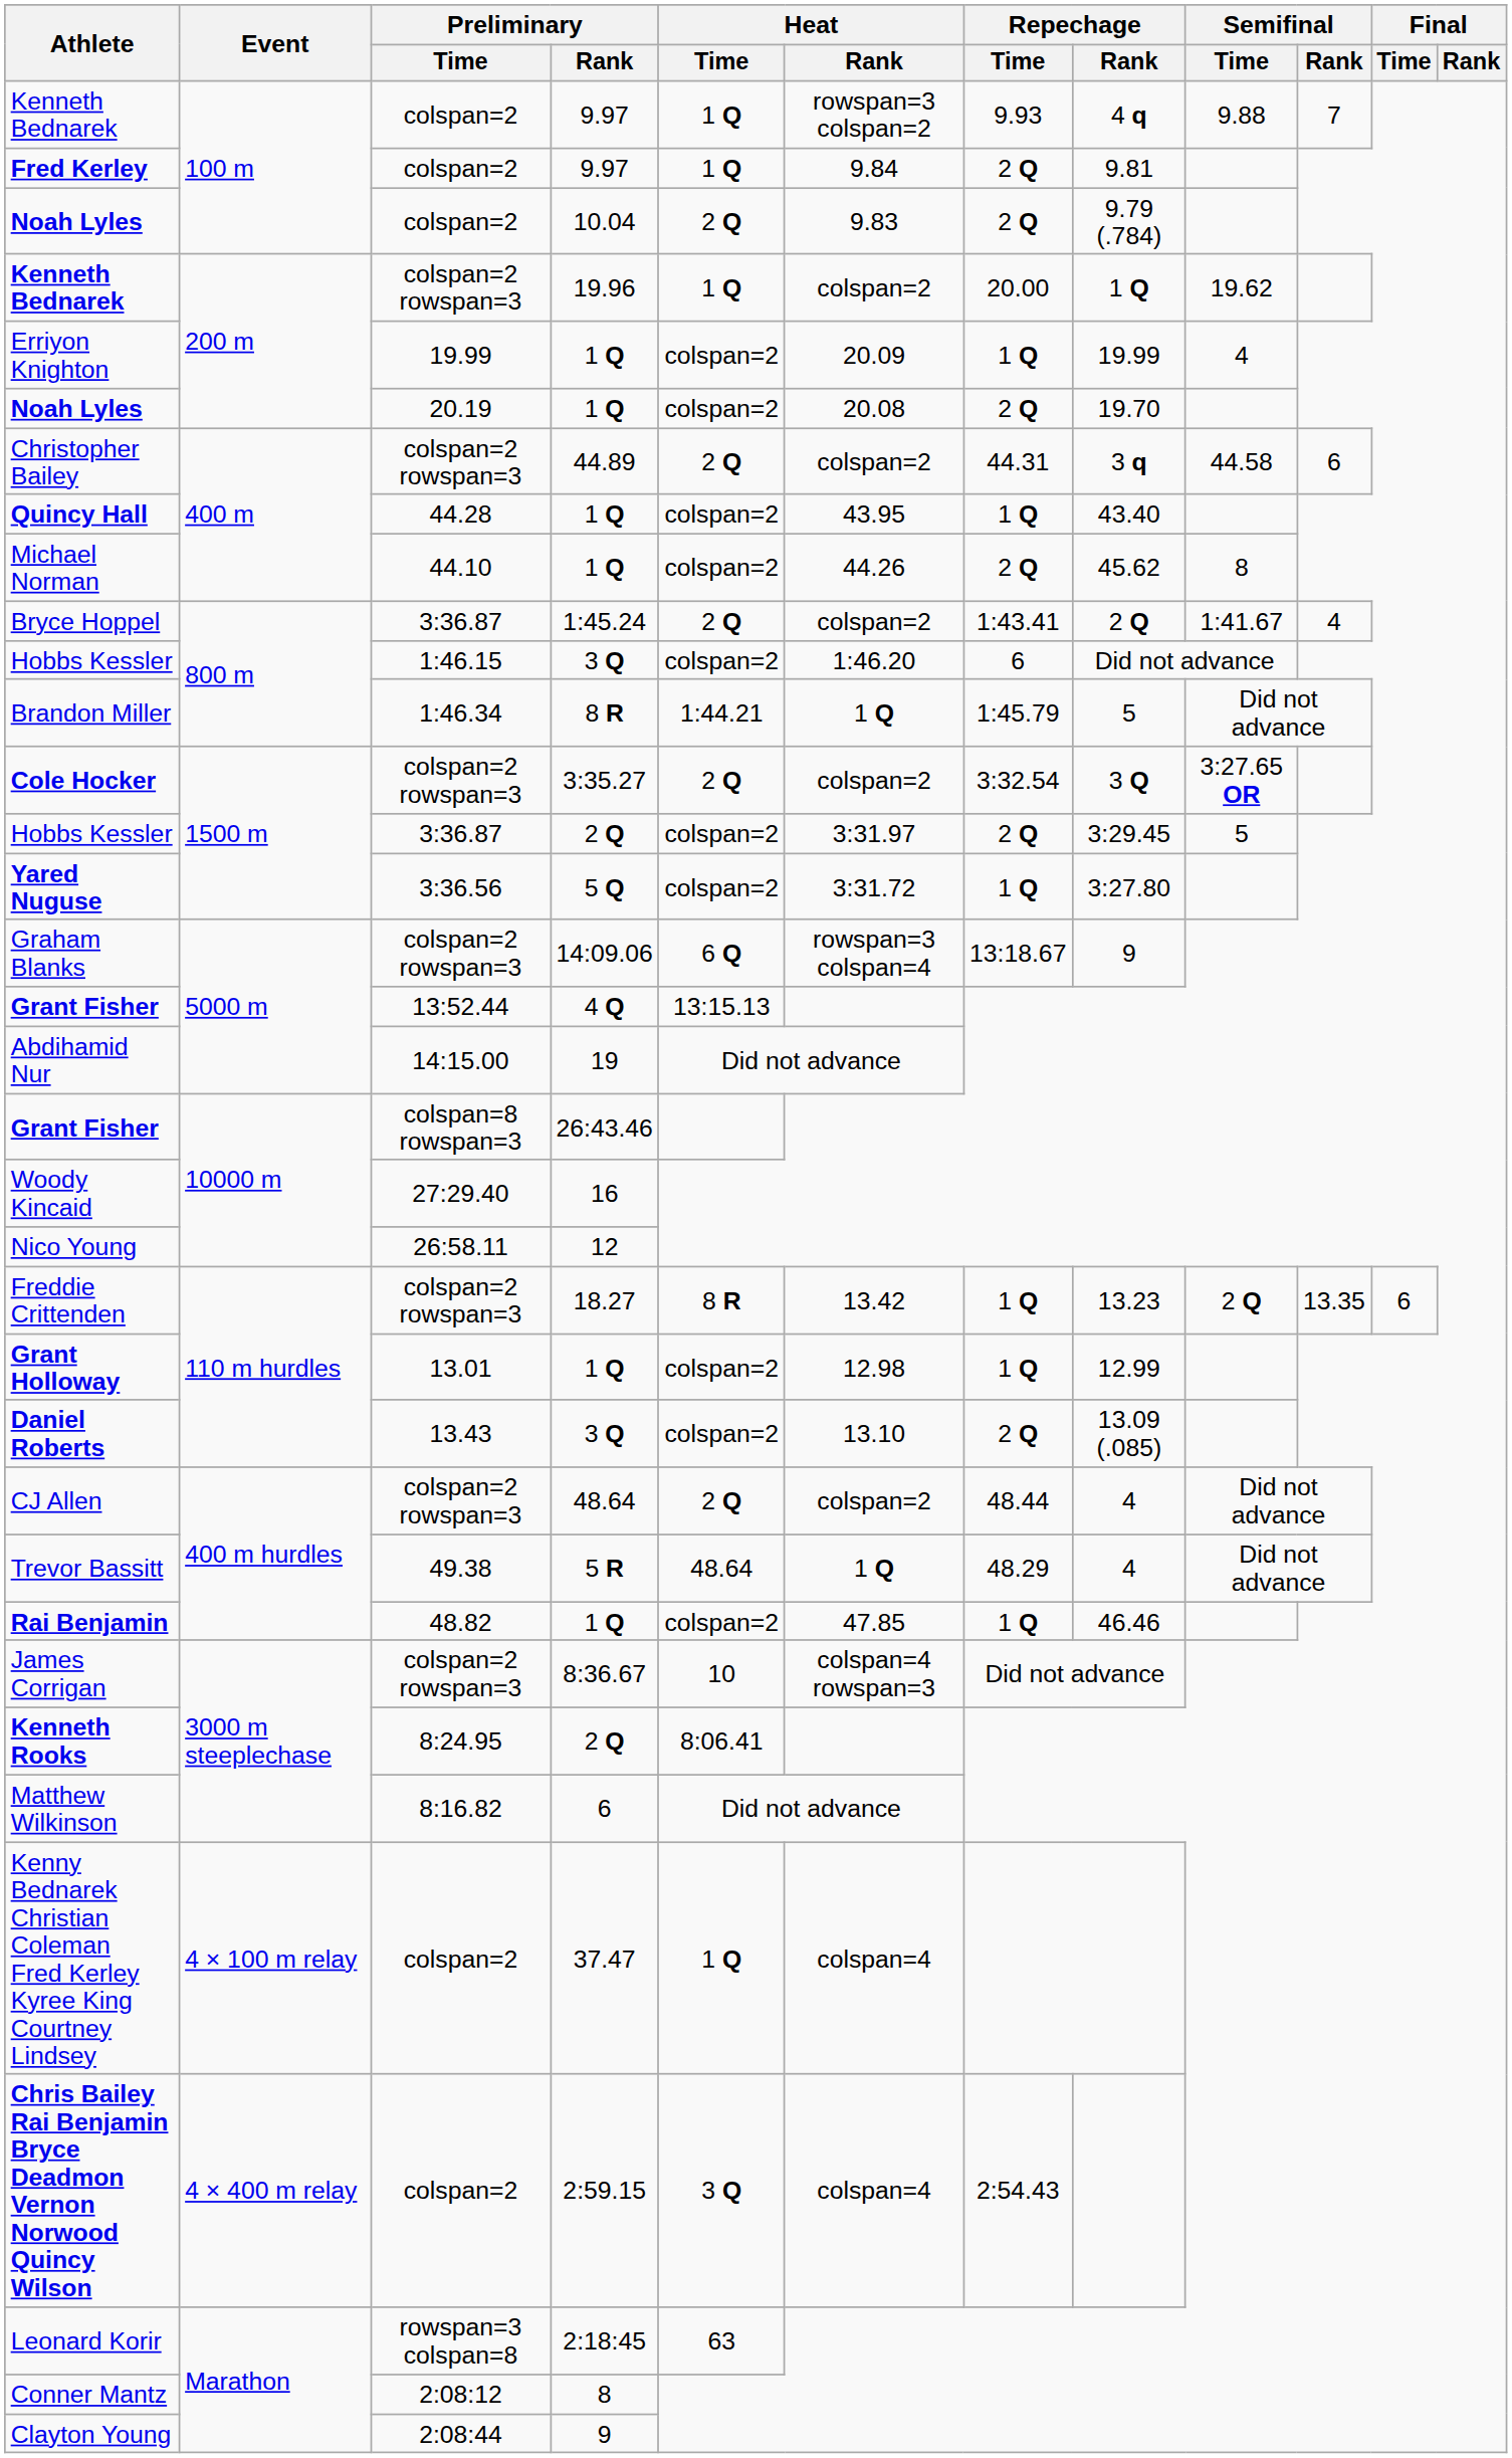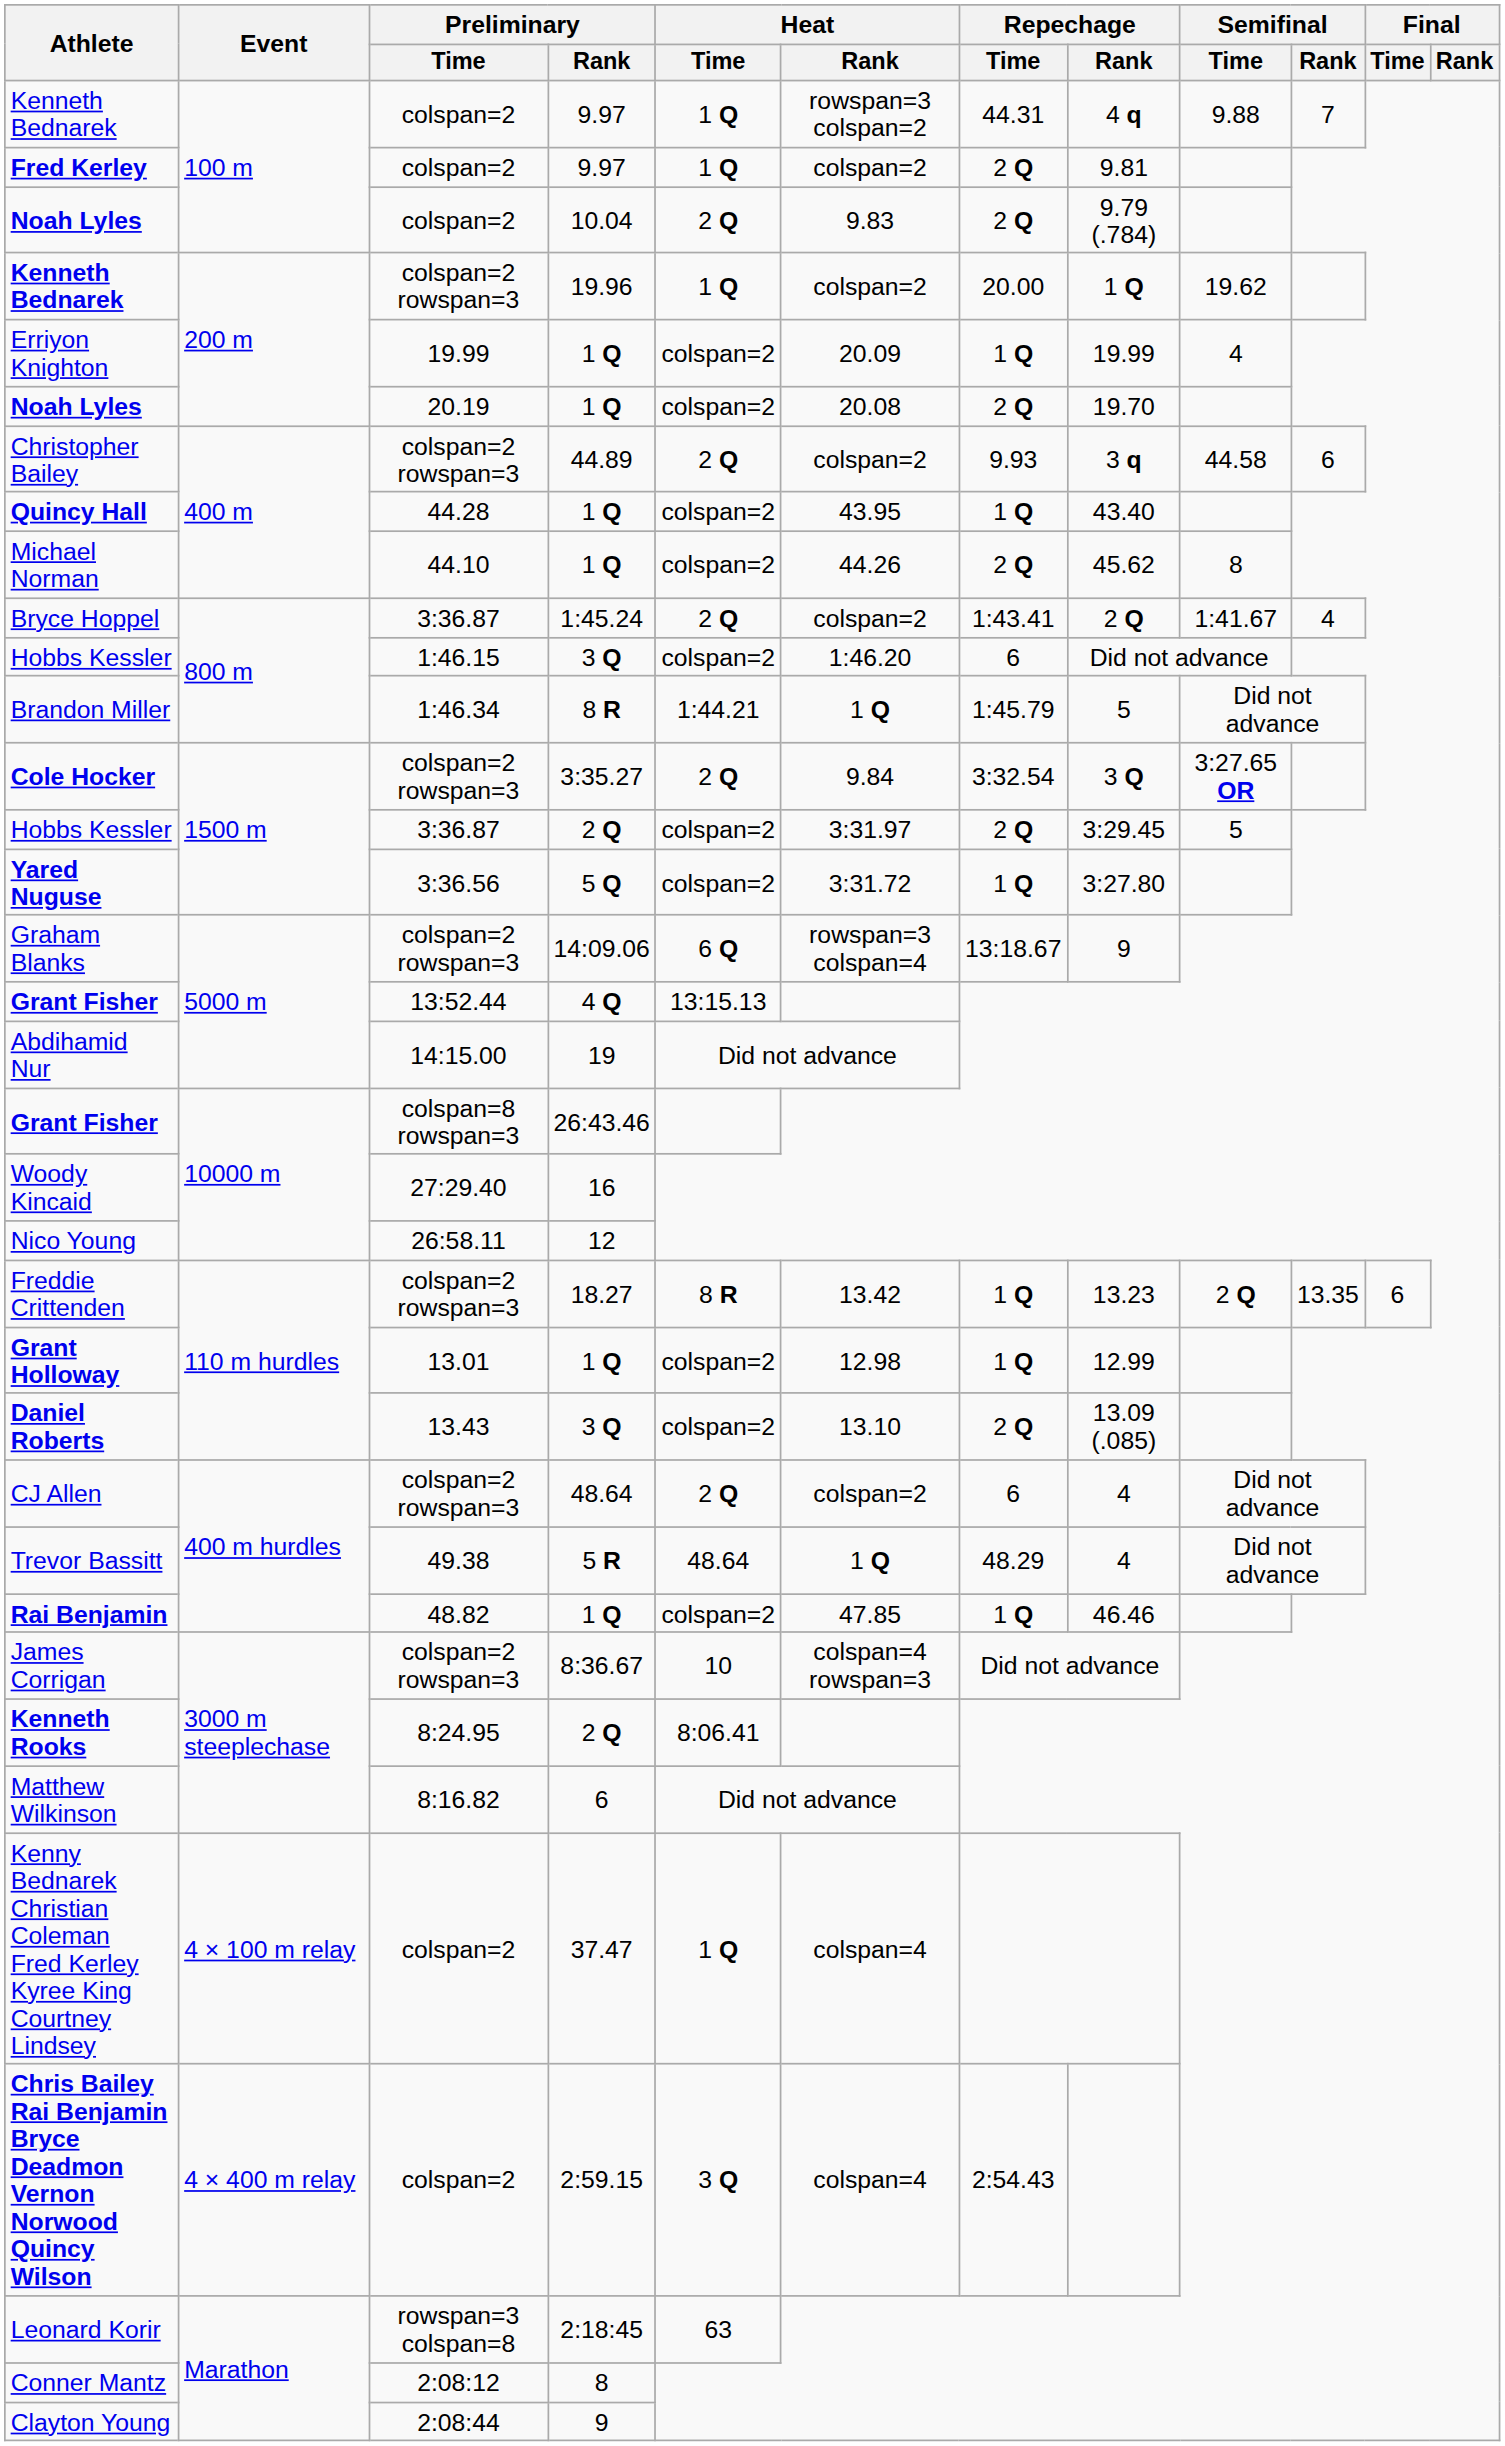Kenneth Bednarek / 9.97 | Repechage / Time: 9.93 -> 44.31
Fred Kerley | Heat / Rank: 9.84 -> colspan=2
Christopher Bailey | Repechage / Time: 44.31 -> 9.93
Cole Hocker | Heat / Rank: colspan=2 -> 9.84
CJ Allen | Repechage / Time: 48.44 -> 6
